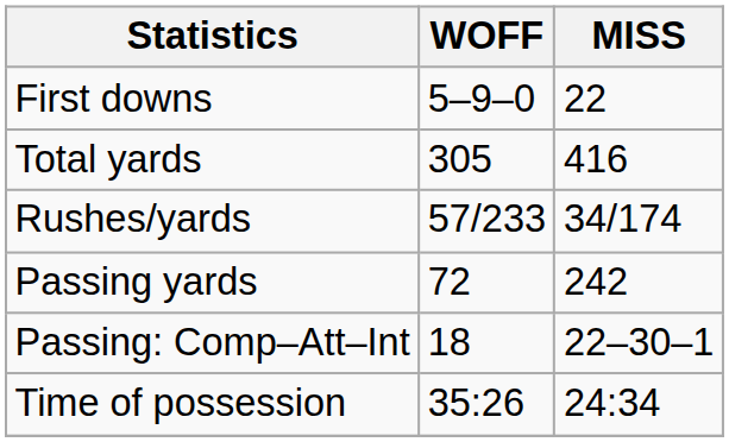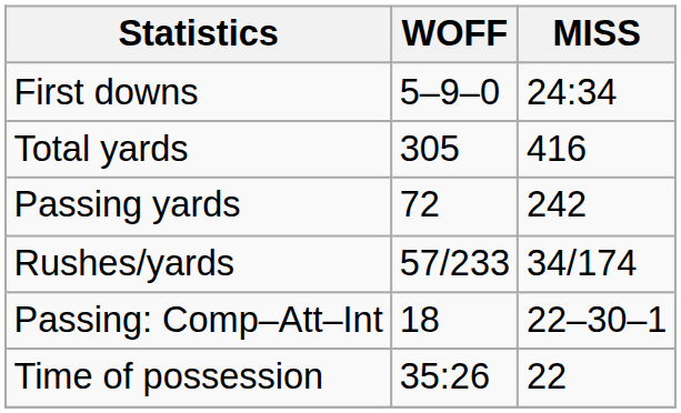First downs | MISS: 22 -> 24:34
rows swapped: Rushes/yards <-> Passing yards
Time of possession | MISS: 24:34 -> 22
